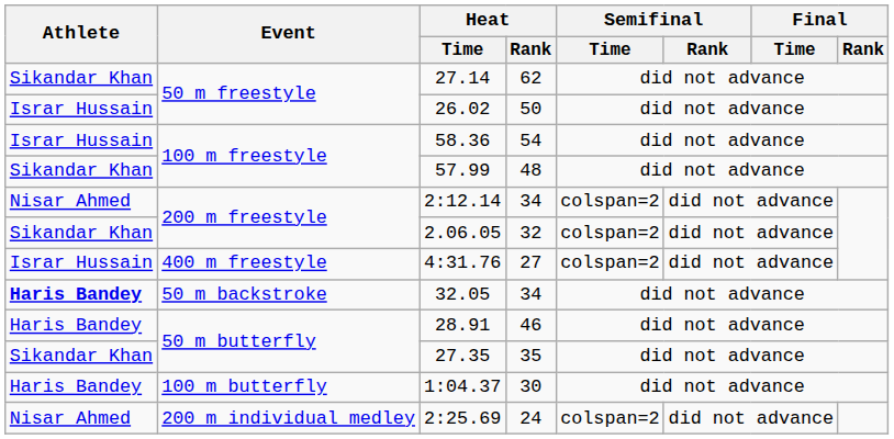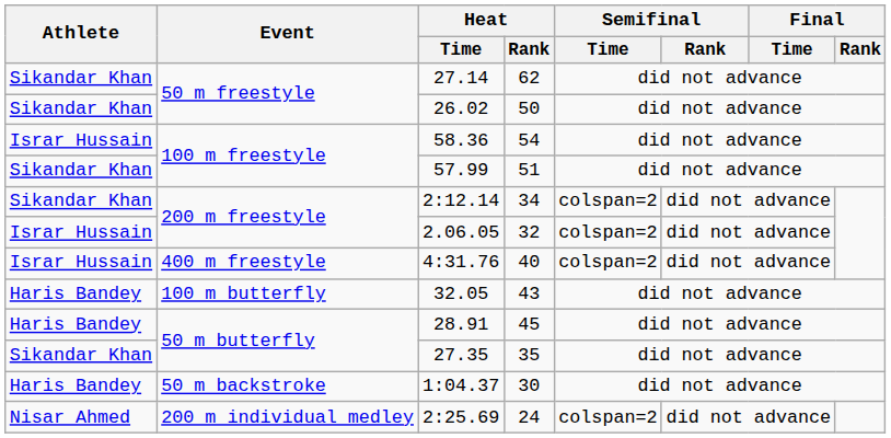26.02 | Athlete: Israr Hussain -> Sikandar Khan
57.99 | Heat / Rank: 48 -> 51
2:12.14 | Athlete: Nisar Ahmed -> Sikandar Khan
2.06.05 | Athlete: Sikandar Khan -> Israr Hussain
4:31.76 | Heat / Rank: 27 -> 40
32.05 | Athlete: bold -> normal
32.05 | Event: 50 m backstroke -> 100 m butterfly
32.05 | Heat / Rank: 34 -> 43
28.91 | Heat / Rank: 46 -> 45
1:04.37 | Event: 100 m butterfly -> 50 m backstroke
